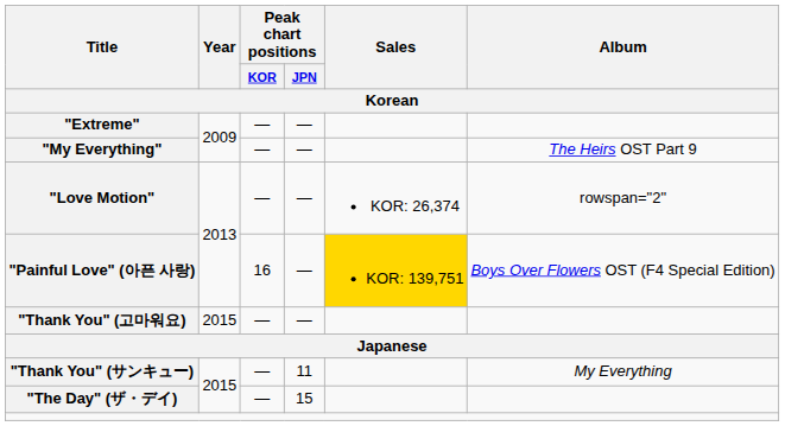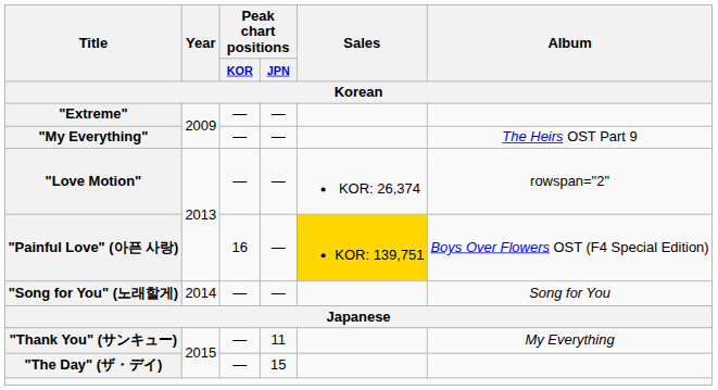+ row: "Song for You" (노래할게) | 2014 | — | — | Song for You
- row: "Thank You" (고마워요) | 2015 | — | —
